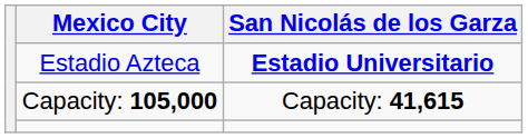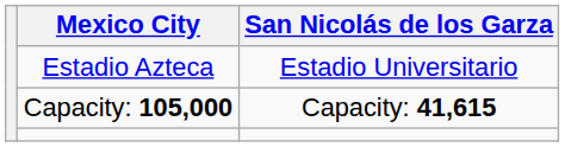Estadio Azteca | San Nicolás de los Garza: bold -> normal
